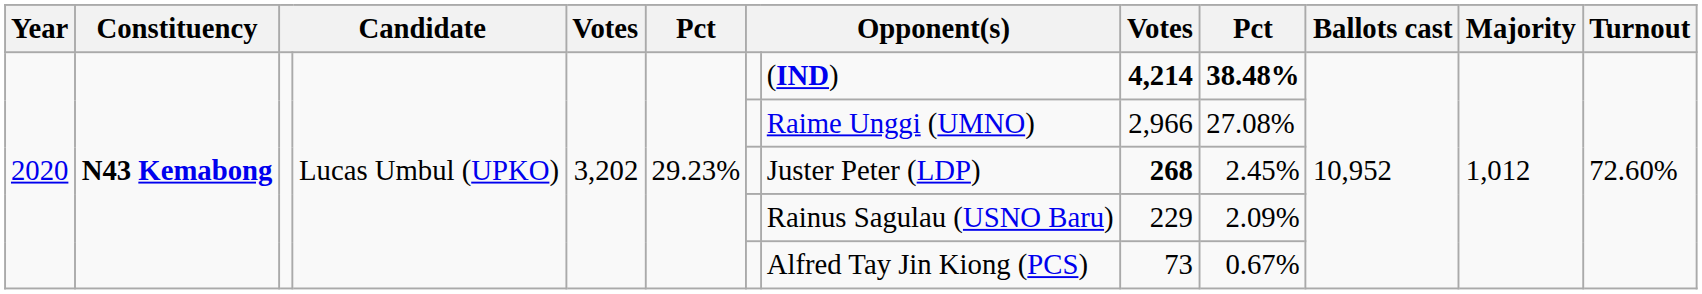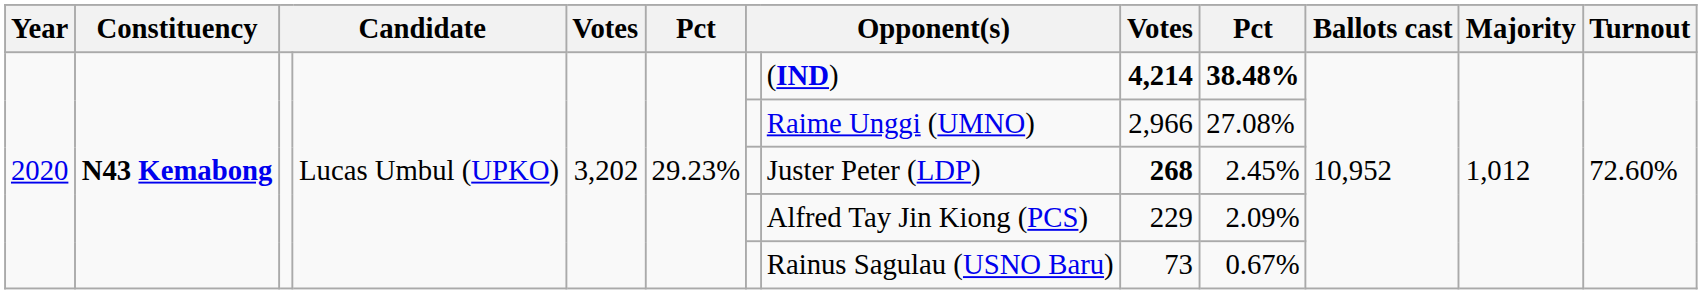row 5 | column 8: Rainus Sagulau (USNO Baru) -> Alfred Tay Jin Kiong (PCS)
row 6 | column 8: Alfred Tay Jin Kiong (PCS) -> Rainus Sagulau (USNO Baru)
